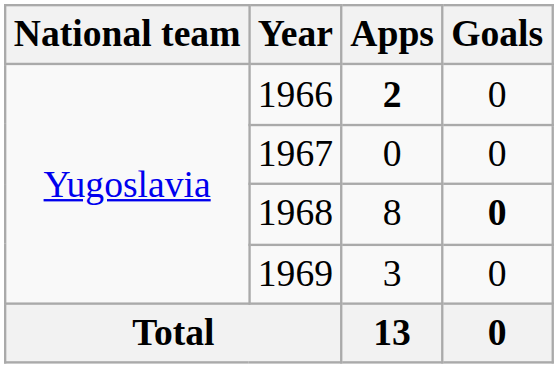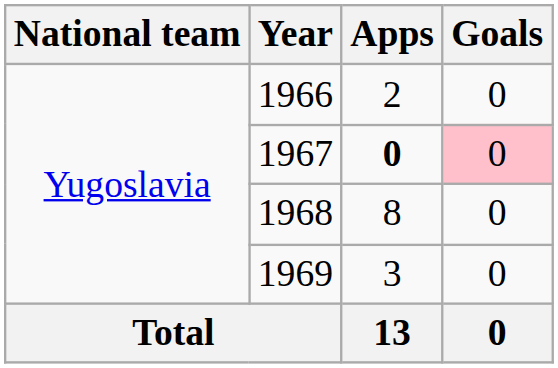1966 | Apps: bold -> normal
1967 | Apps: normal -> bold
1967 | Goals: no background -> pink background
1968 | Goals: bold -> normal
